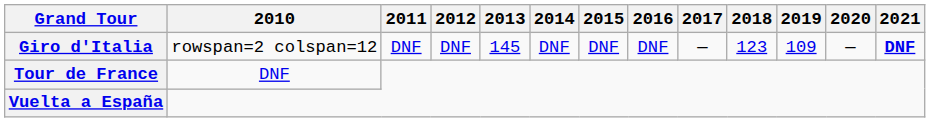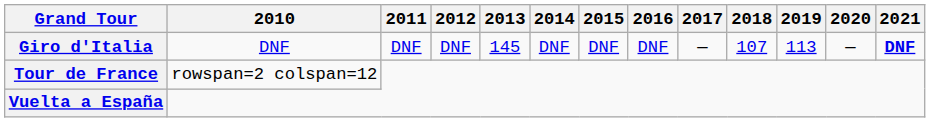Giro d'Italia | 2010: rowspan=2 colspan=12 -> DNF
Giro d'Italia | 2018: 123 -> 107
Giro d'Italia | 2019: 109 -> 113
Tour de France | 2010: DNF -> rowspan=2 colspan=12
